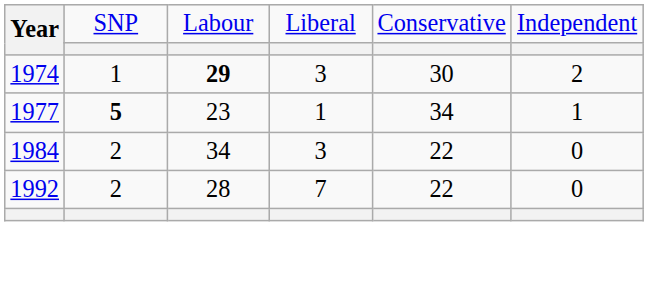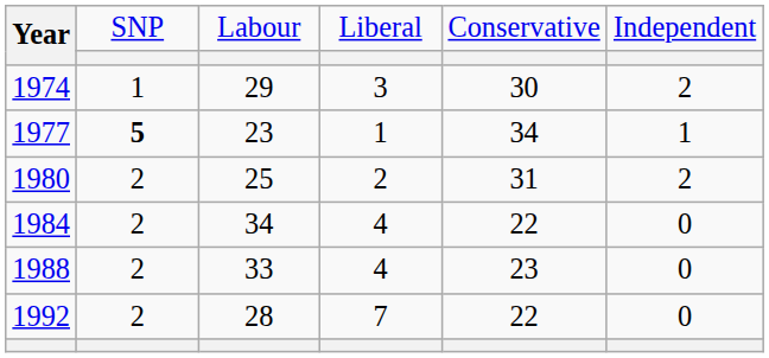1974 | column 3: bold -> normal
+ row: 1980 | 2 | 25 | 2 | 31 | 2
1984 | column 4: 3 -> 4
+ row: 1988 | 2 | 33 | 4 | 23 | 0
